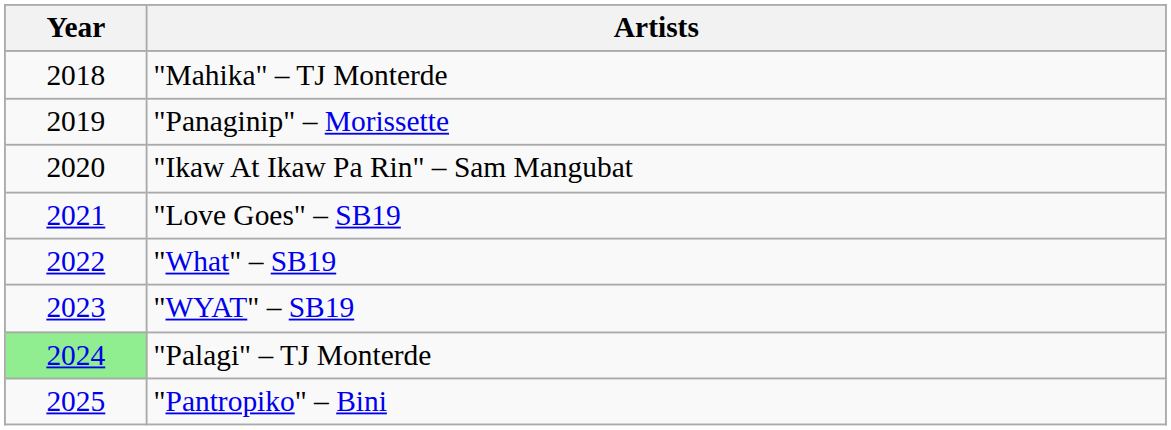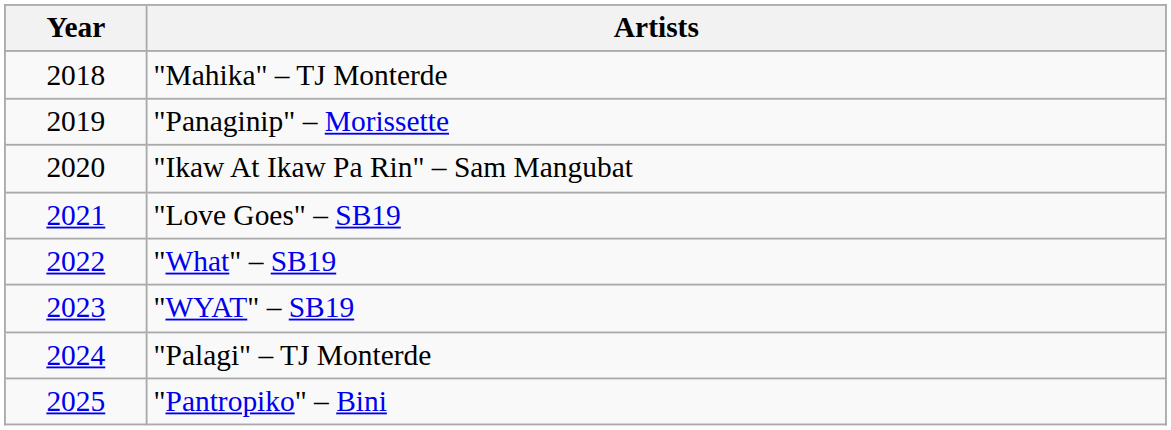"Palagi" – TJ Monterde | Year: lightgreen background -> no background
